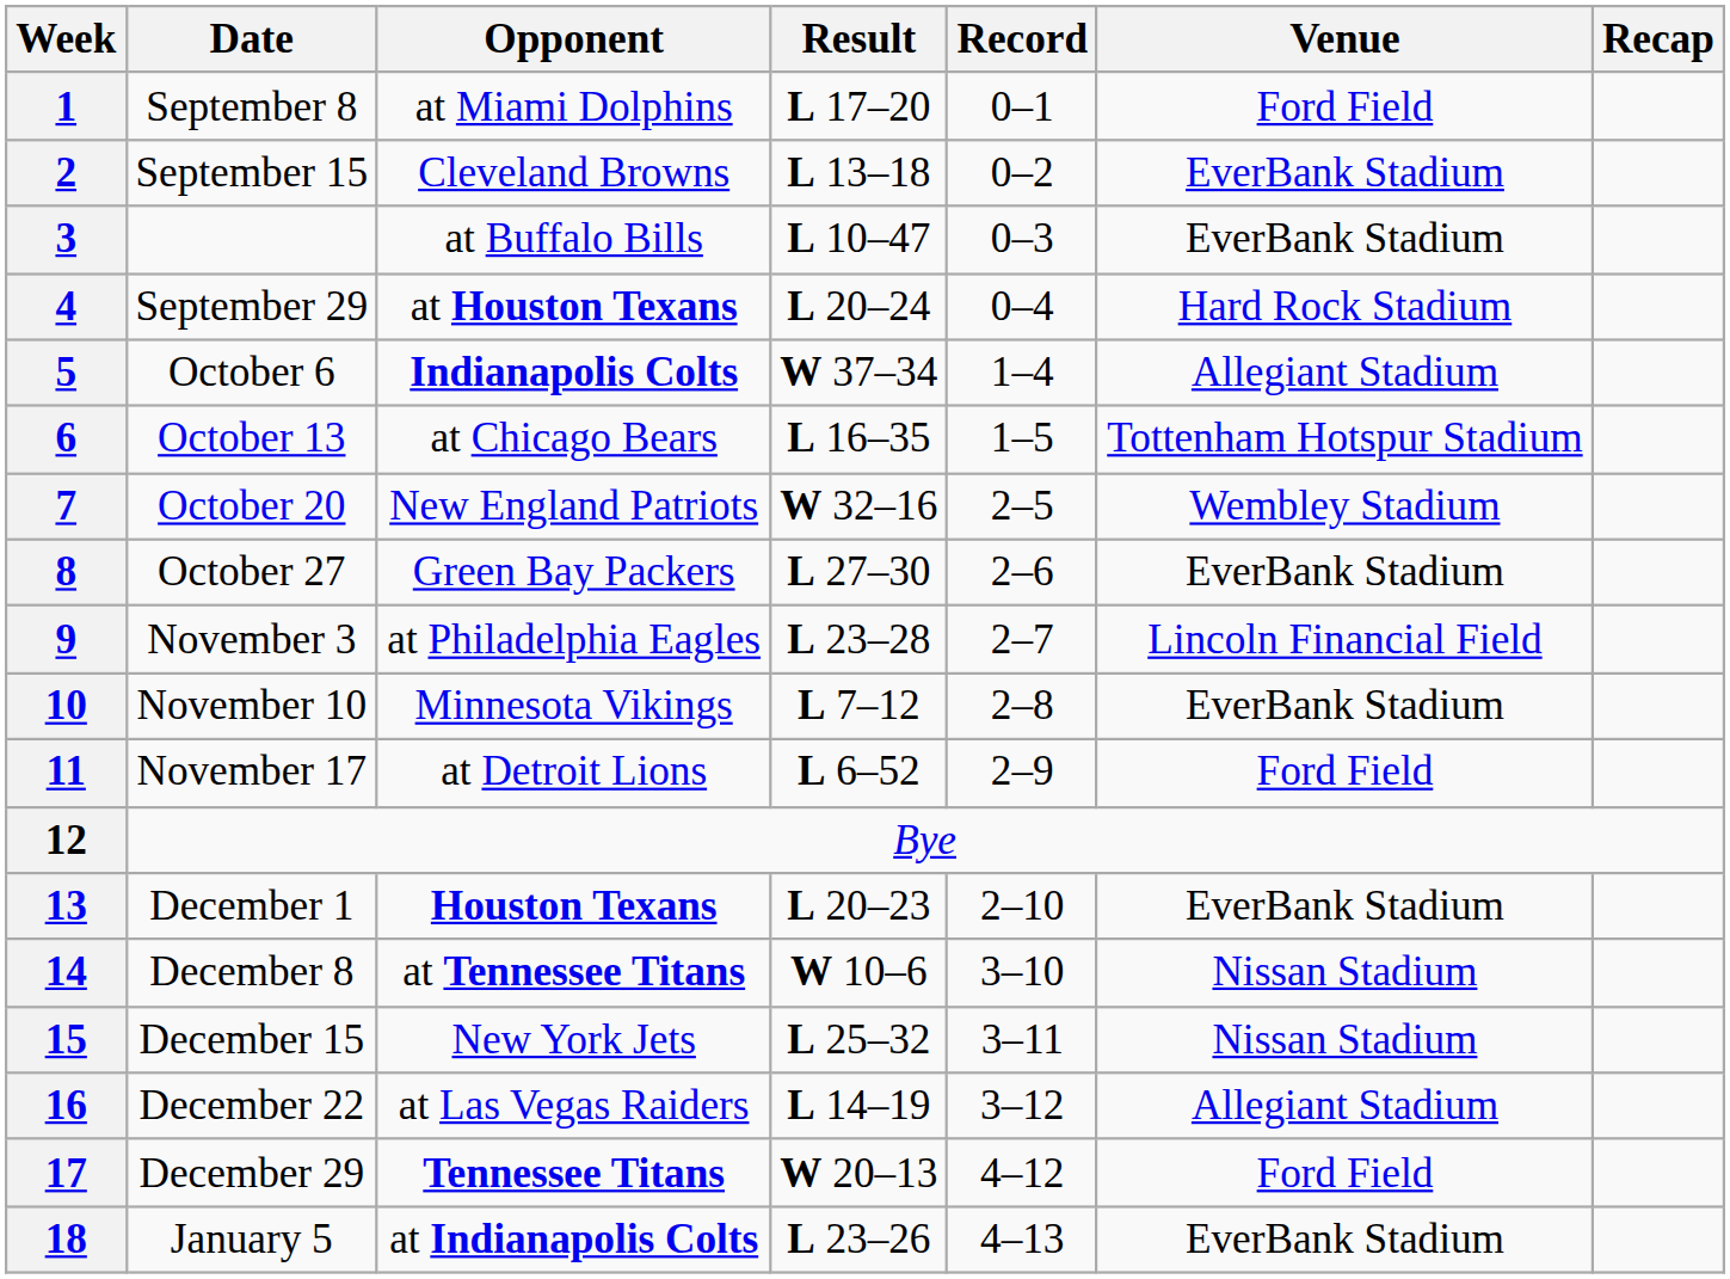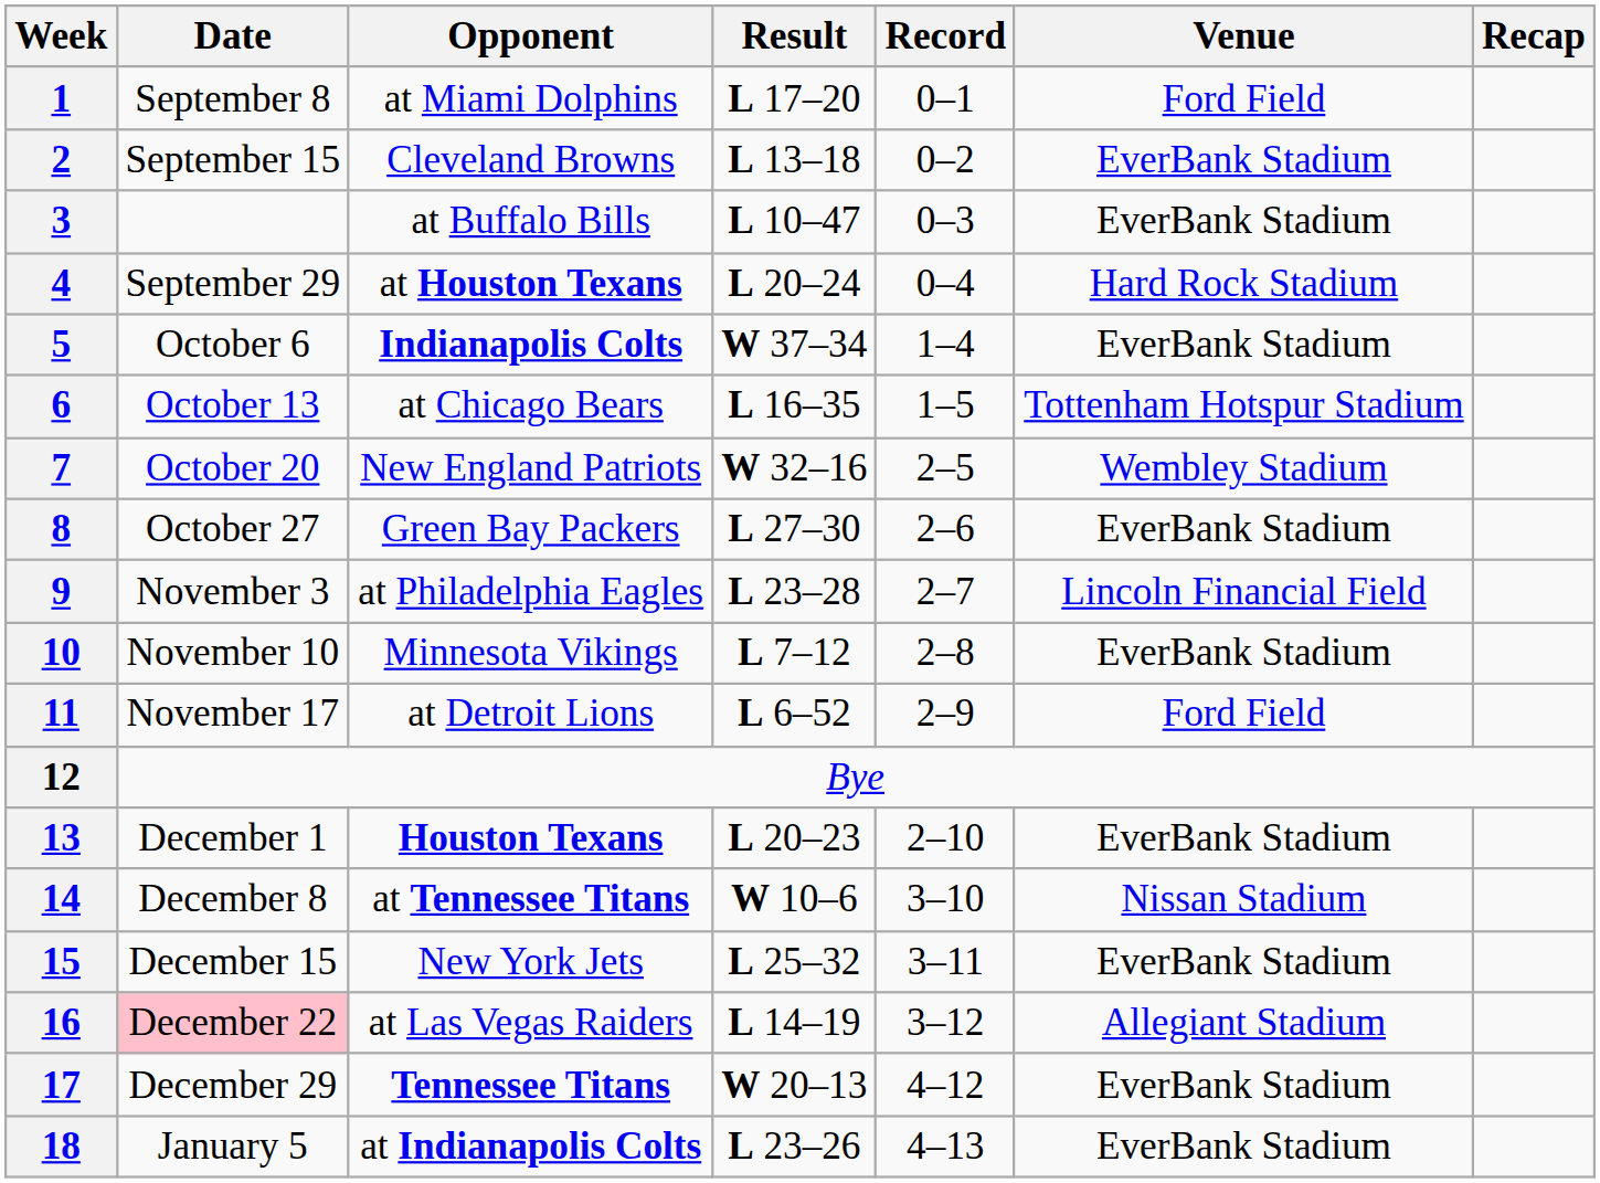5 | Venue: Allegiant Stadium -> EverBank Stadium
15 | Venue: Nissan Stadium -> EverBank Stadium
16 | Date: no background -> pink background
17 | Venue: Ford Field -> EverBank Stadium
